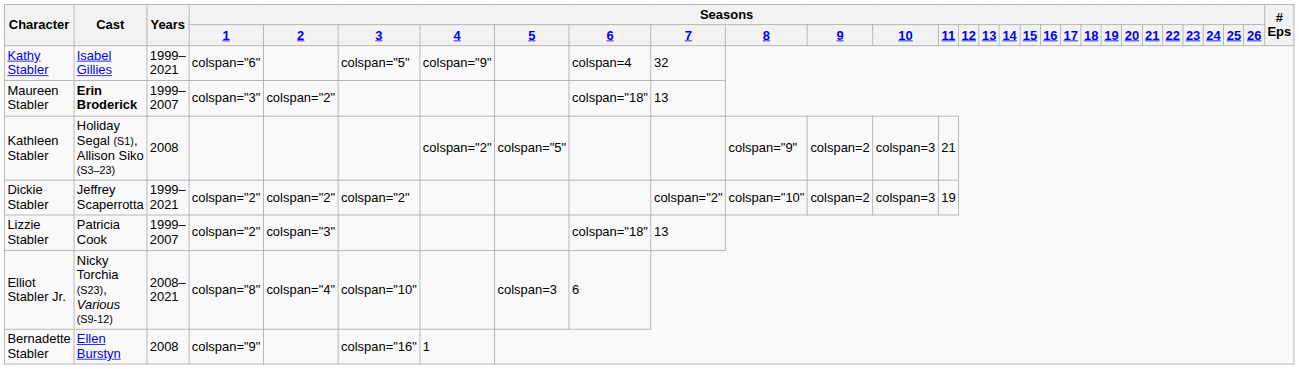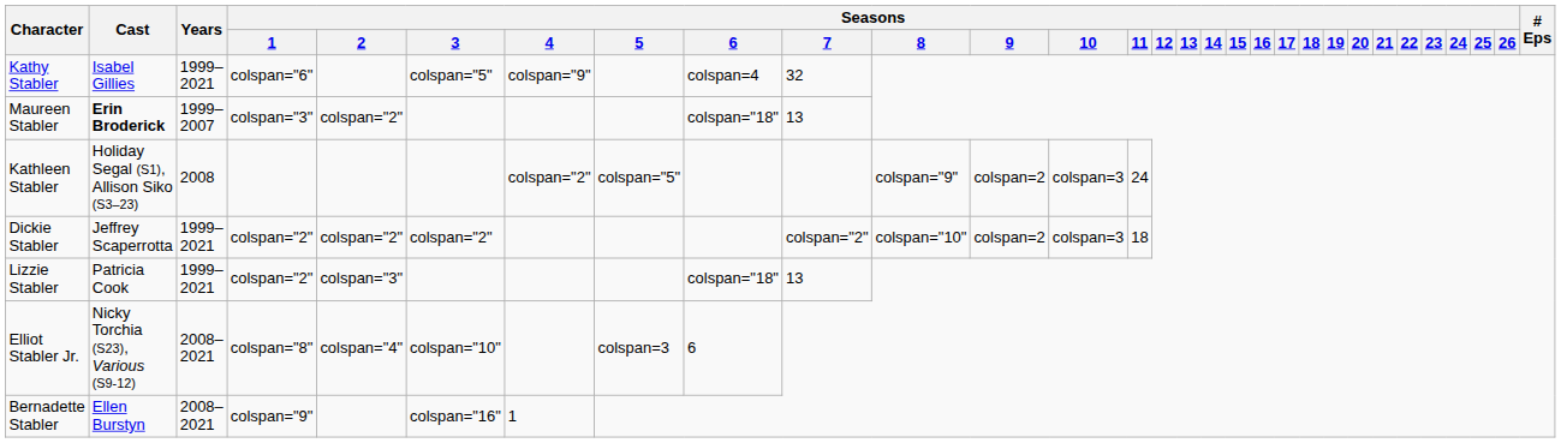Kathleen Stabler | Seasons / 11: 21 -> 24
Dickie Stabler | Seasons / 11: 19 -> 18
Lizzie Stabler | Years: 1999–2007 -> 1999–2021
Bernadette Stabler | Years: 2008 -> 2008–2021
